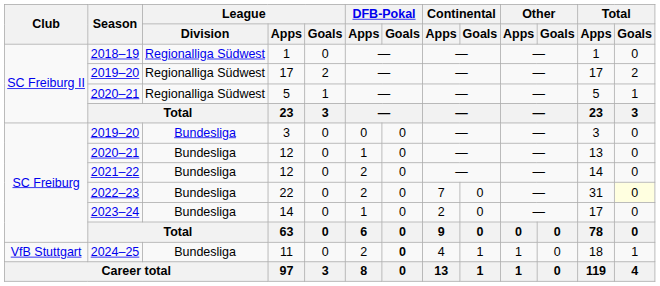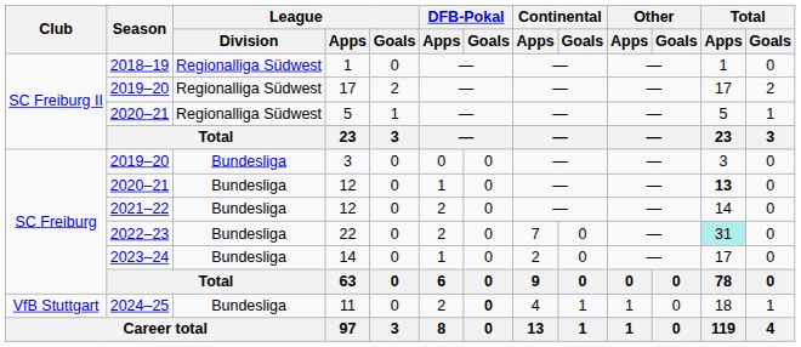2020–21 / 12 | Total / Apps: normal -> bold
22 | Total / Apps: no background -> paleturquoise background
22 | Total / Goals: lightyellow background -> no background
